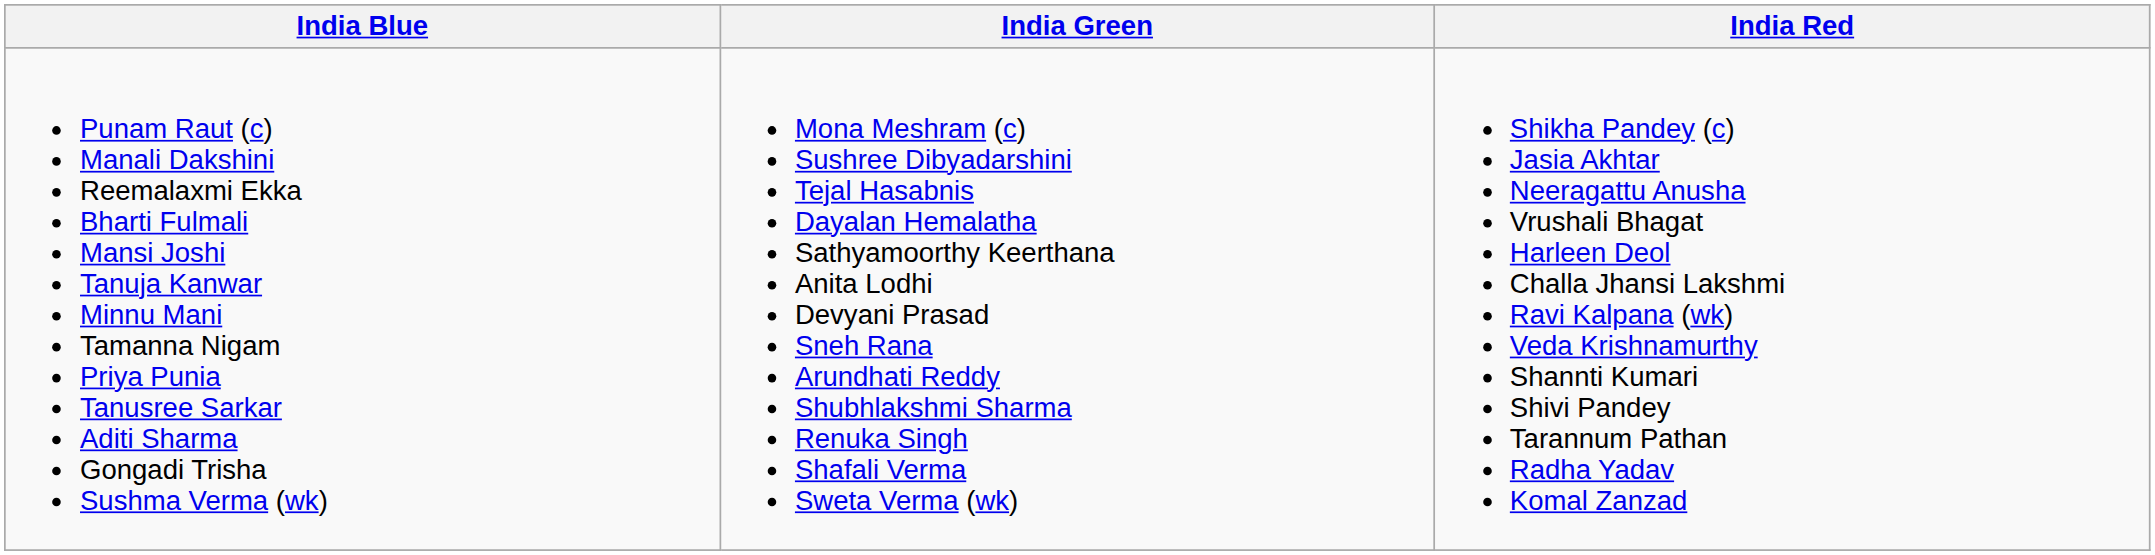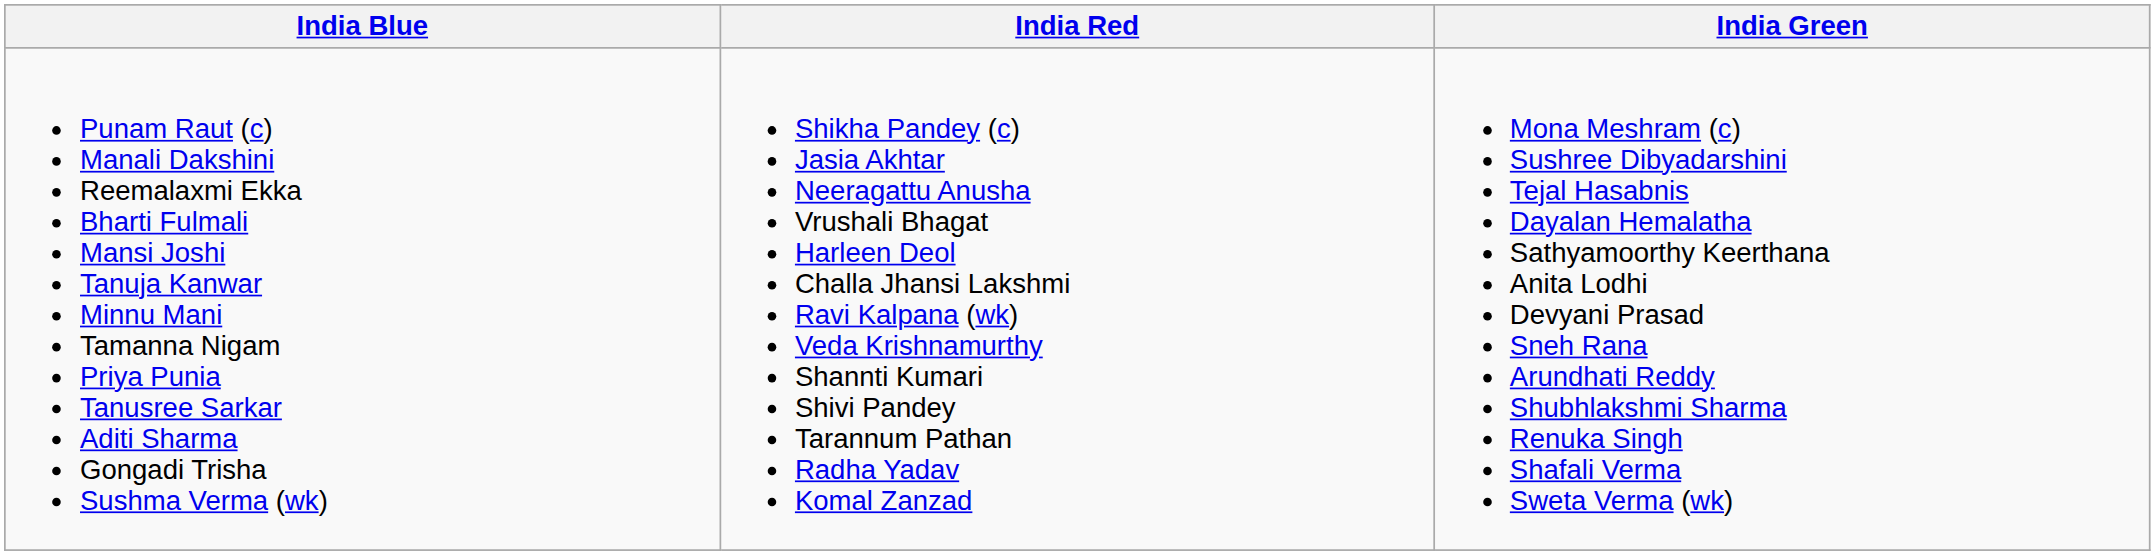columns swapped: India Green <-> India Red
